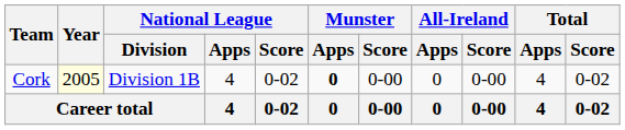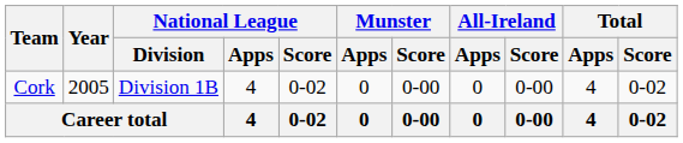Cork | Year: lightyellow background -> no background
Cork | Munster / Apps: bold -> normal
